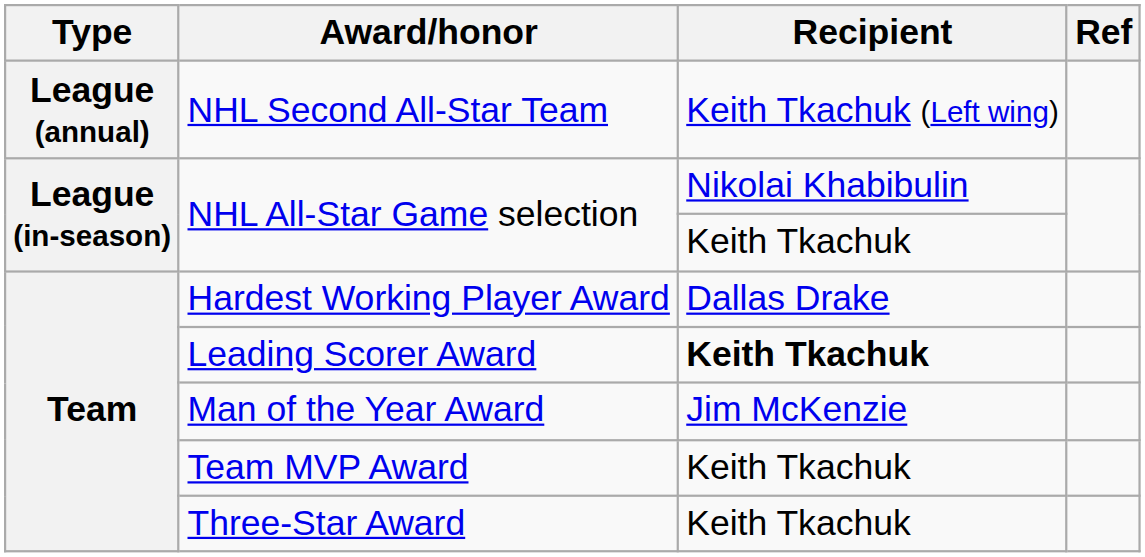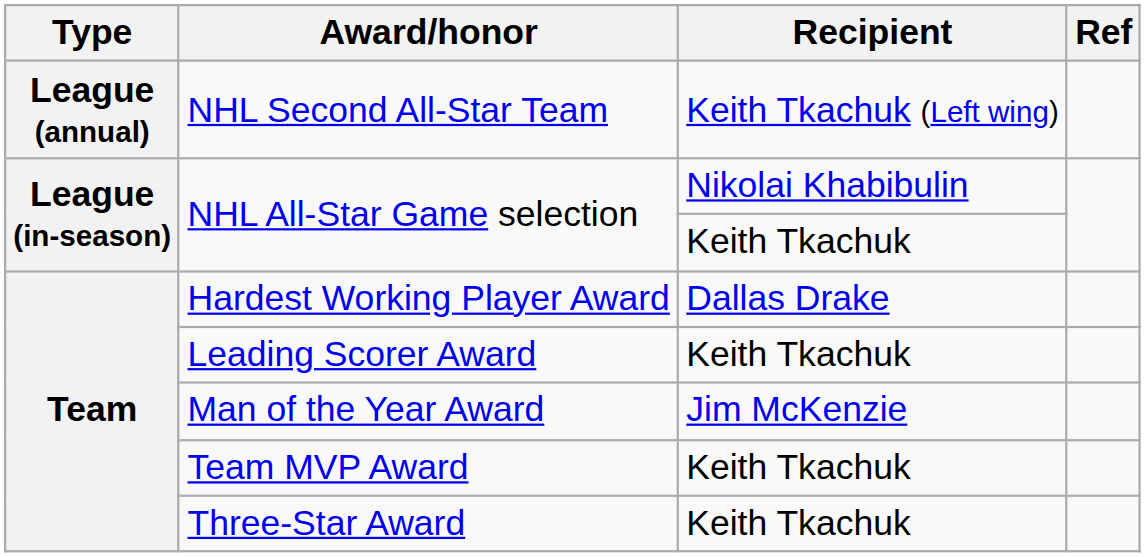Leading Scorer Award | Recipient: bold -> normal
